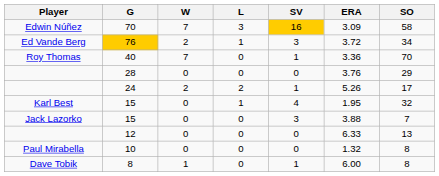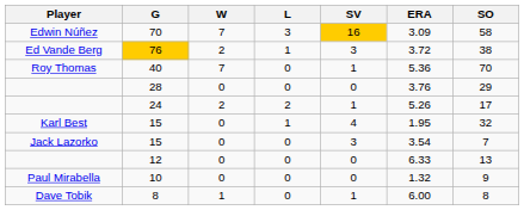76 | SO: 34 -> 38
40 | ERA: 3.36 -> 5.36
Jack Lazorko / 15 | ERA: 3.88 -> 3.54
10 | SO: 8 -> 9
